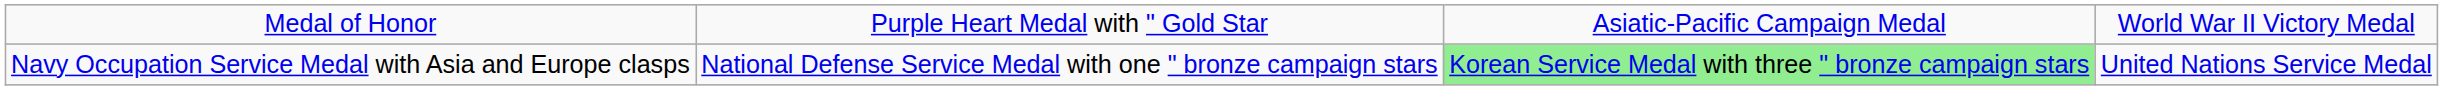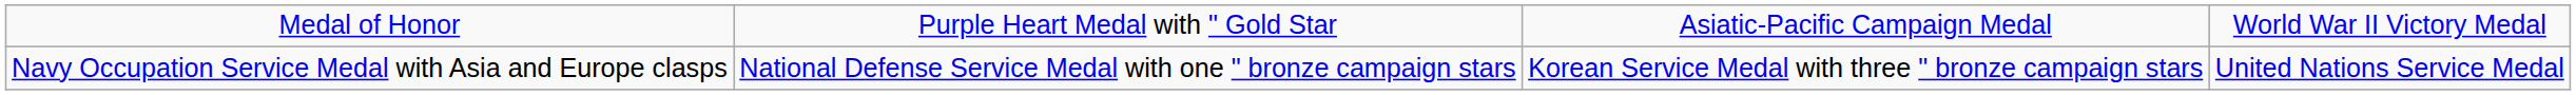Navy Occupation Service Medal with Asia and Europe clasps | column 3: lightgreen background -> no background
